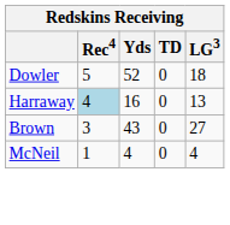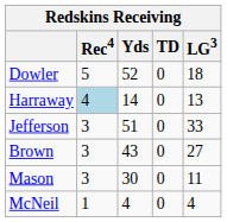Harraway | Yds: 16 -> 14
+ row: Jefferson | 3 | 51 | 0 | 33
+ row: Mason | 3 | 30 | 0 | 11
